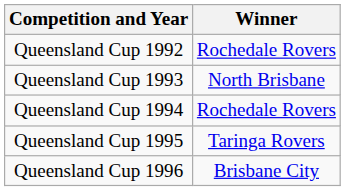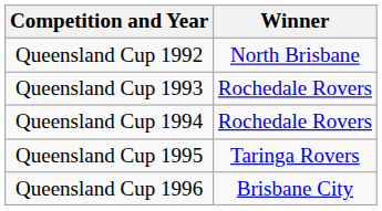Queensland Cup 1992 | Winner: Rochedale Rovers -> North Brisbane
Queensland Cup 1993 | Winner: North Brisbane -> Rochedale Rovers
